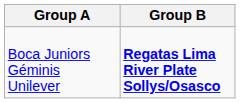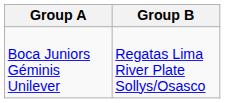Boca Juniors Géminis Unilever | Group B: bold -> normal
